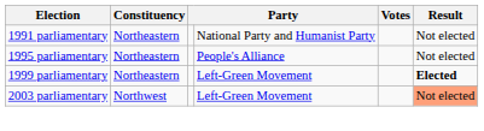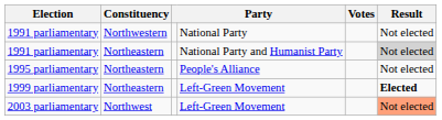+ row: 1991 parliamentary | Northwestern | National Party | Not elected
1991 parliamentary / National Party and Humanist Party | Result: no background -> lightgrey background
